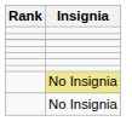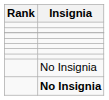row 9 | Insignia: khaki background -> no background
row 10 | Insignia: normal -> bold
